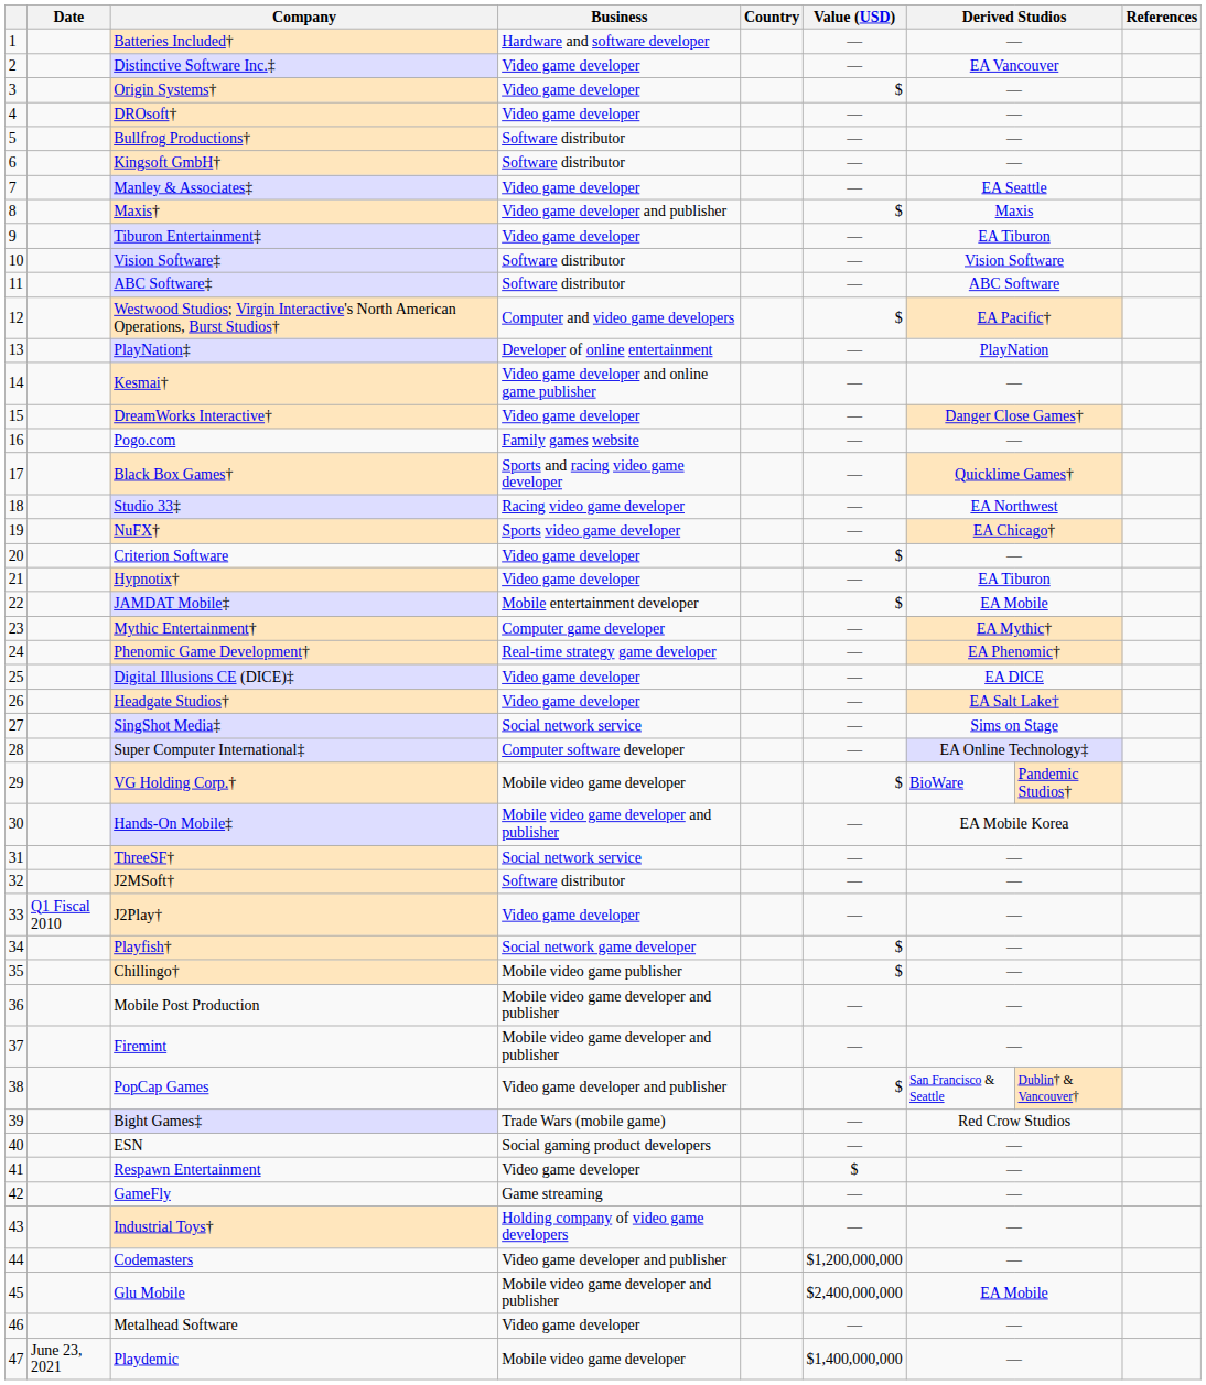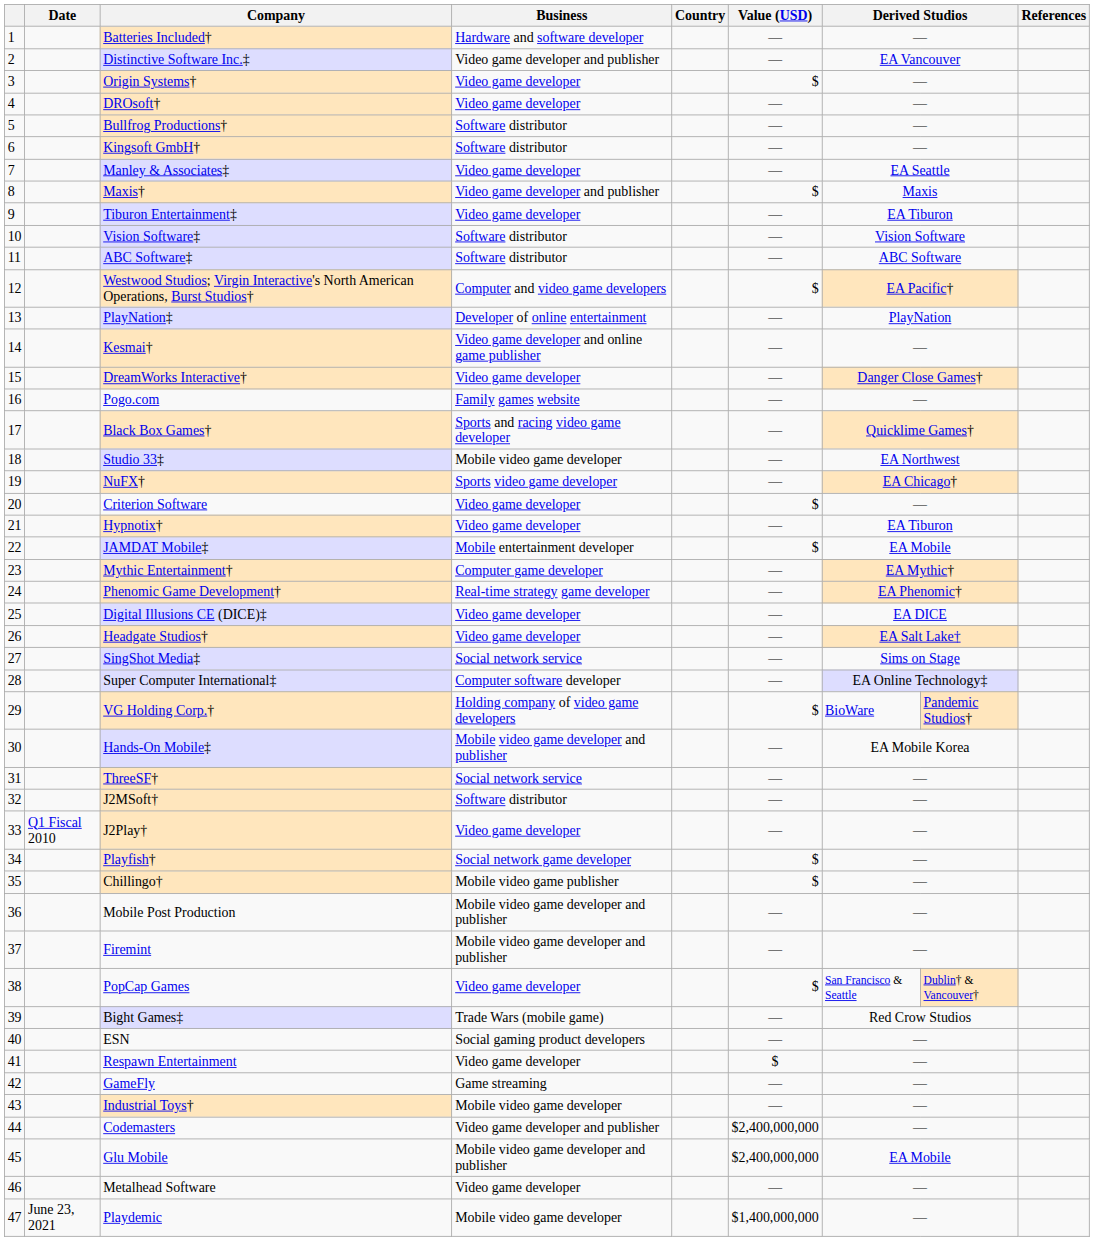Distinctive Software Inc.‡ | Business: Video game developer -> Video game developer and publisher
Studio 33‡ | Business: Racing video game developer -> Mobile video game developer
VG Holding Corp.† | Business: Mobile video game developer -> Holding company of video game developers
PopCap Games | Business: Video game developer and publisher -> Video game developer
Industrial Toys† | Business: Holding company of video game developers -> Mobile video game developer
Codemasters | Value (USD): $1,200,000,000 -> $2,400,000,000
